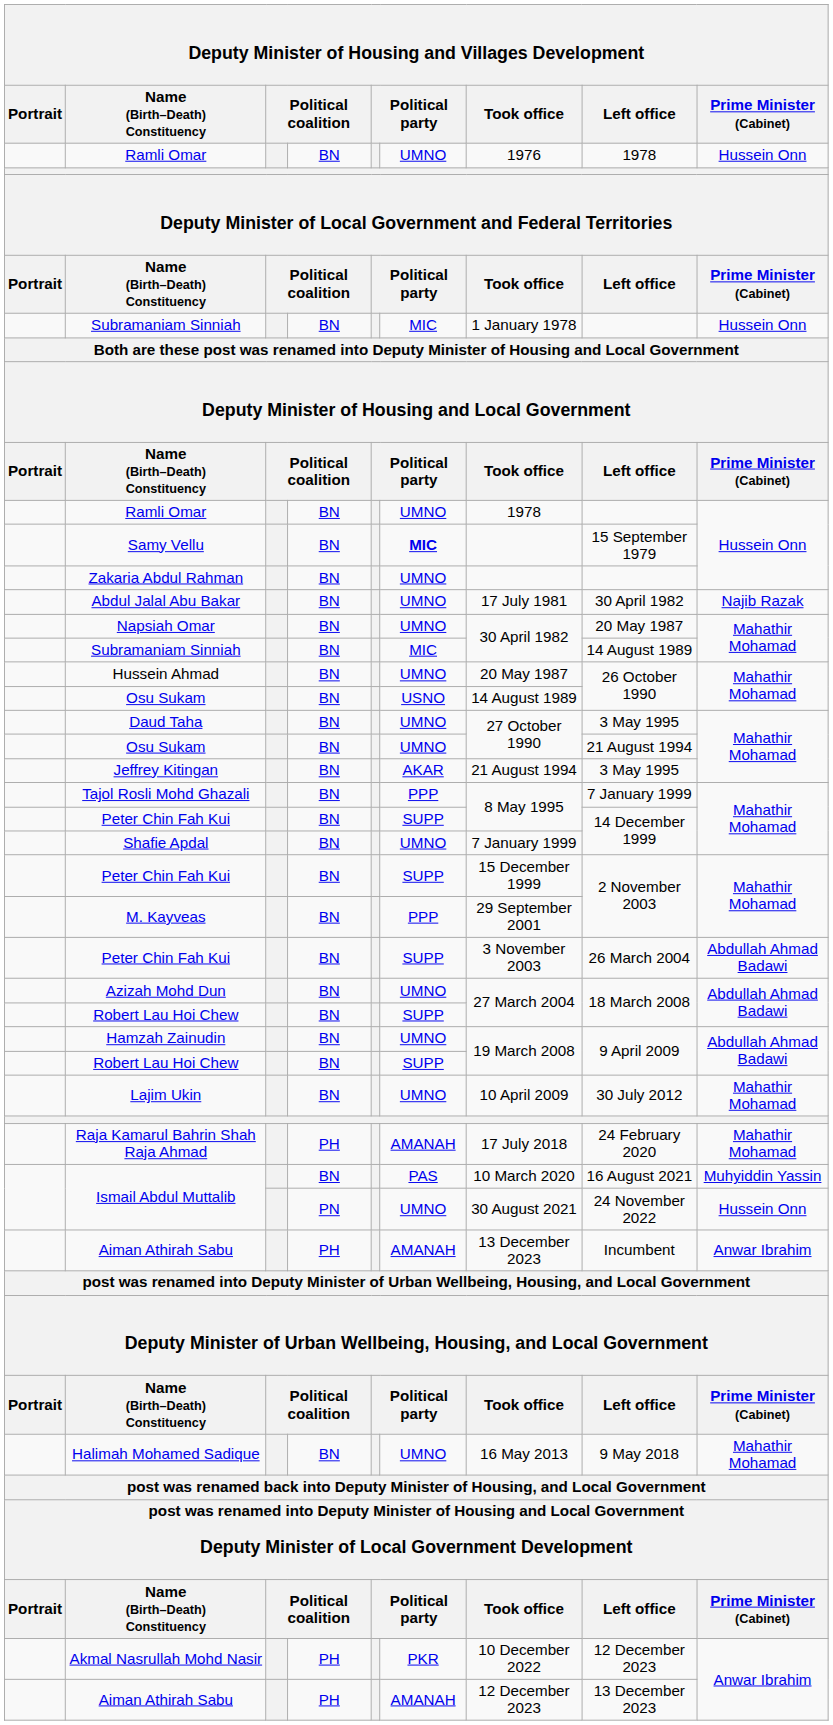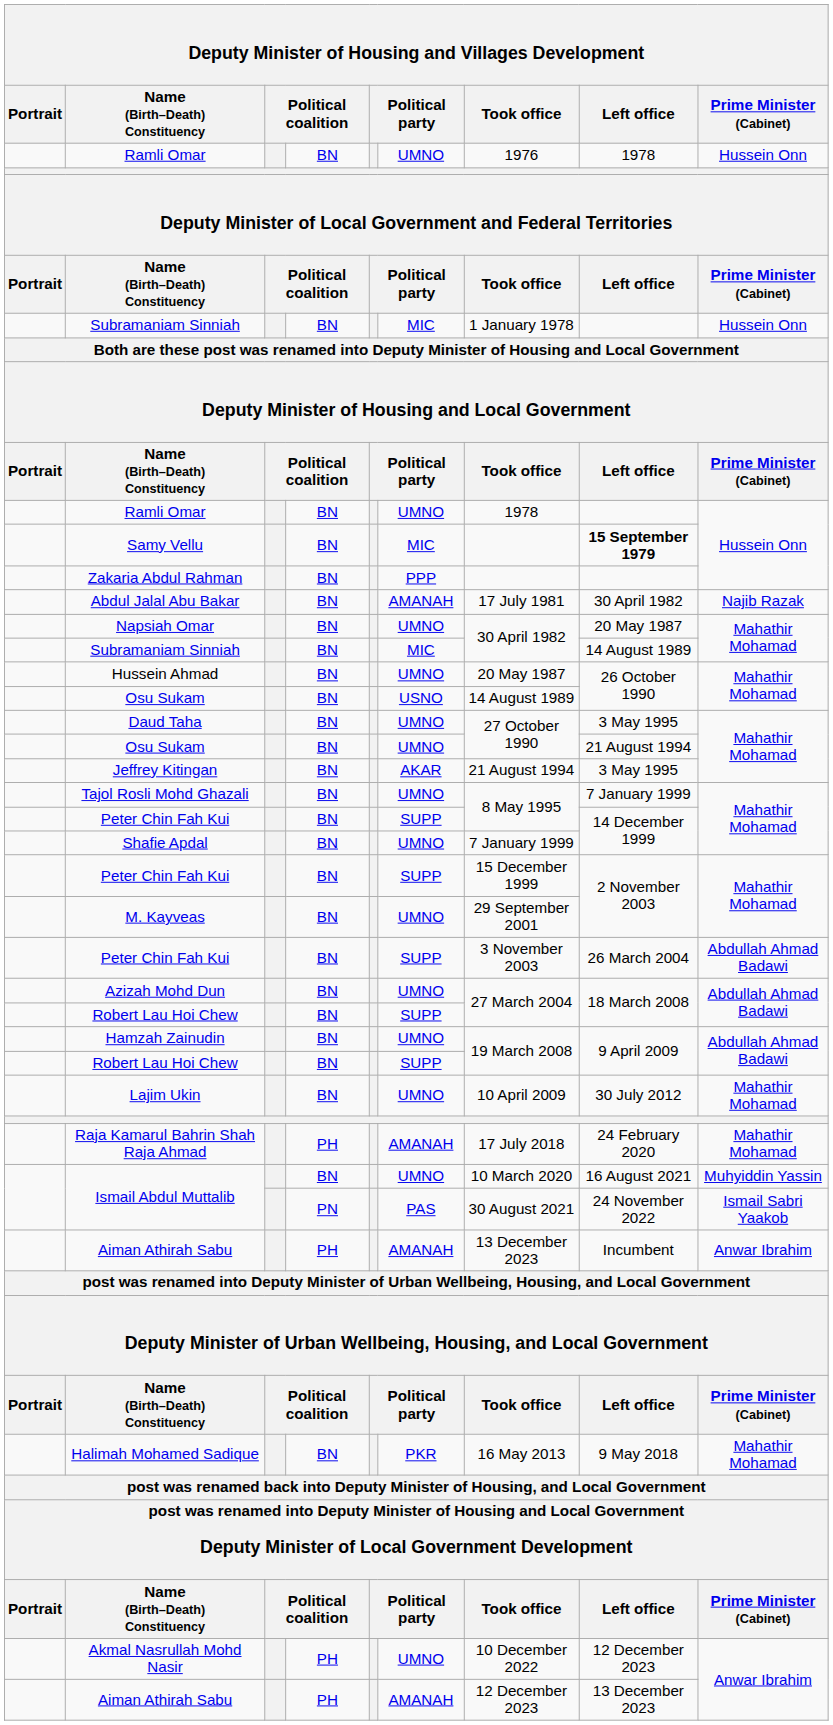Samy Vellu | column 6: bold -> normal
Samy Vellu | Left office: normal -> bold
Zakaria Abdul Rahman | column 6: UMNO -> PPP
Abdul Jalal Abu Bakar | column 6: UMNO -> AMANAH
Tajol Rosli Mohd Ghazali | column 6: PPP -> UMNO
M. Kayveas | column 6: PPP -> UMNO
Ismail Abdul Muttalib / BN | column 6: PAS -> UMNO
Ismail Abdul Muttalib / PN | column 6: UMNO -> PAS
Ismail Abdul Muttalib / PN | Prime Minister (Cabinet): Hussein Onn -> Ismail Sabri Yaakob
Halimah Mohamed Sadique | column 6: UMNO -> PKR
Akmal Nasrullah Mohd Nasir | column 6: PKR -> UMNO
